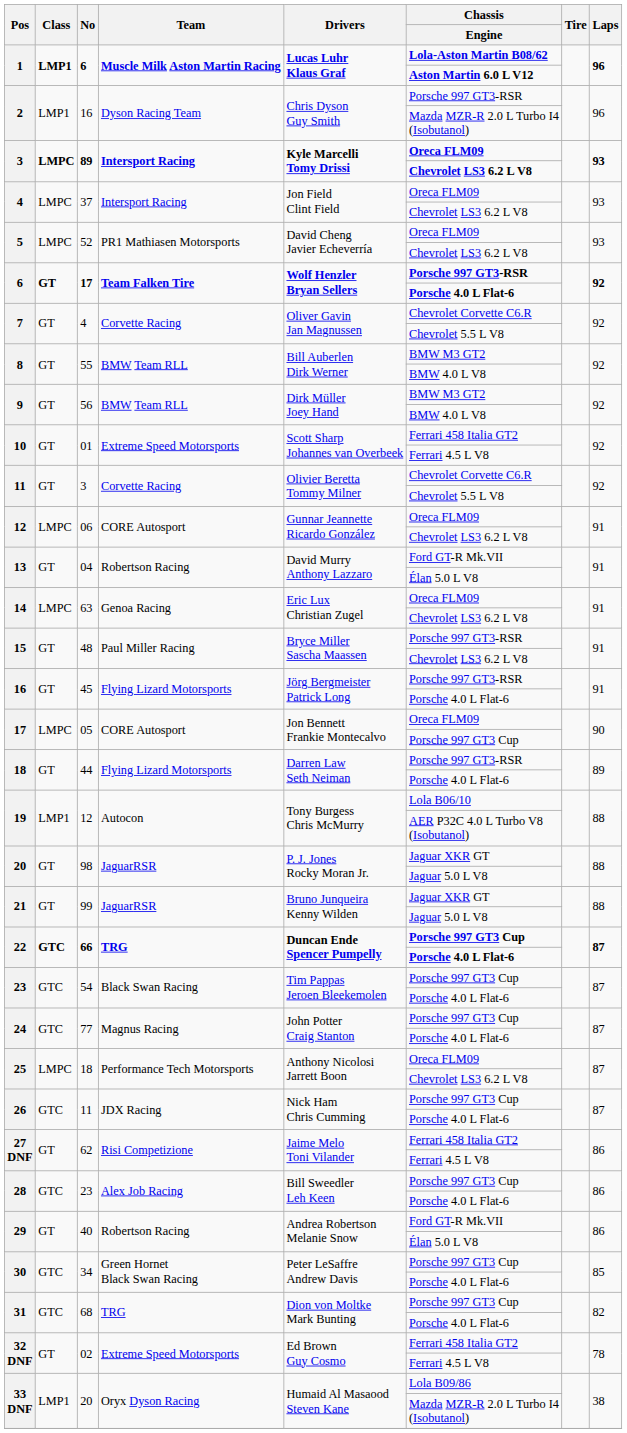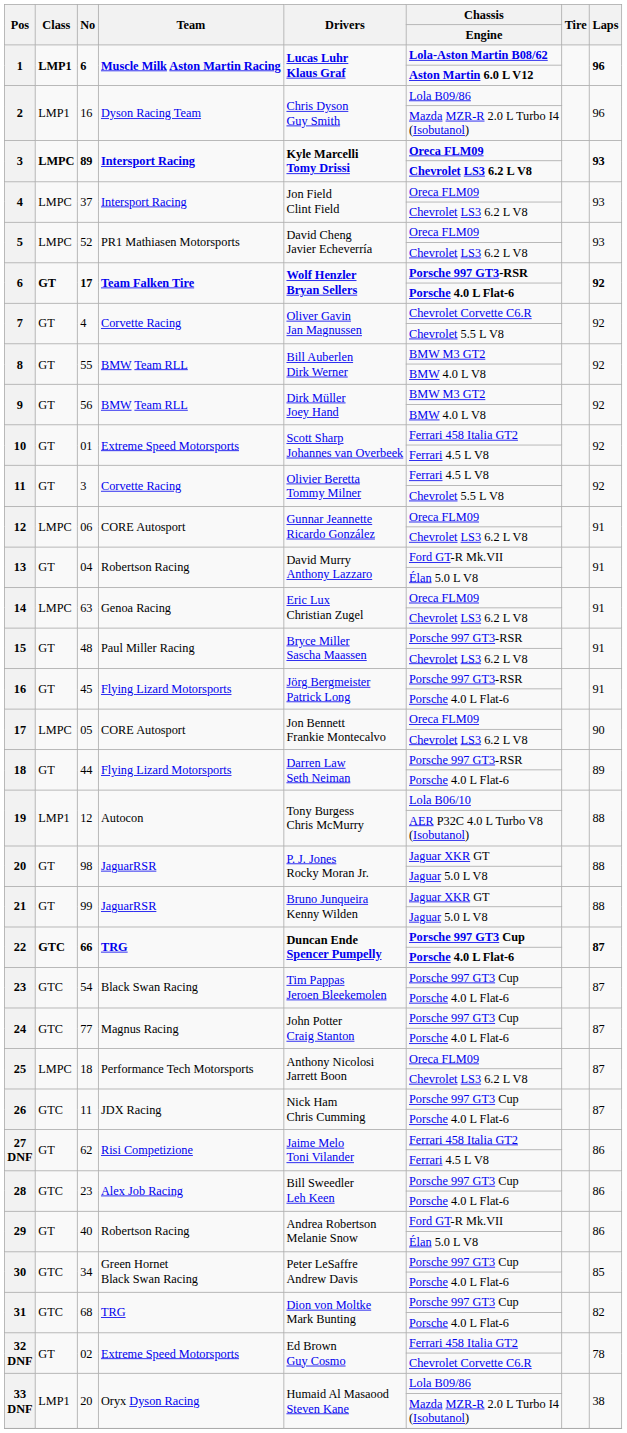row 5 | Chassis / Engine: Porsche 997 GT3-RSR -> Lola B09/86
row 23 | Chassis / Engine: Chevrolet Corvette C6.R -> Ferrari 4.5 L V8
row 36 | Chassis / Engine: Porsche 997 GT3 Cup -> Chevrolet LS3 6.2 L V8
row 66 | Chassis / Engine: Ferrari 4.5 L V8 -> Chevrolet Corvette C6.R
